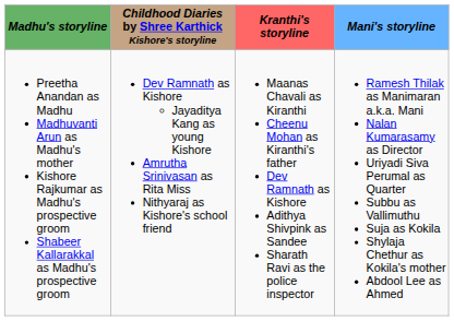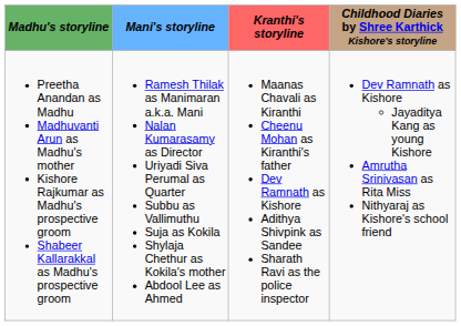columns swapped: Mani's storyline <-> Childhood Diaries by Shree Karthick Kishore's storyline
